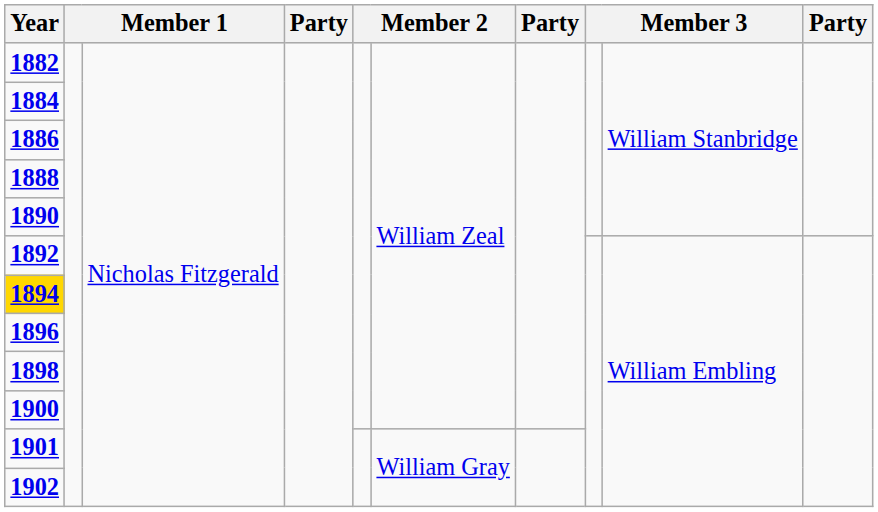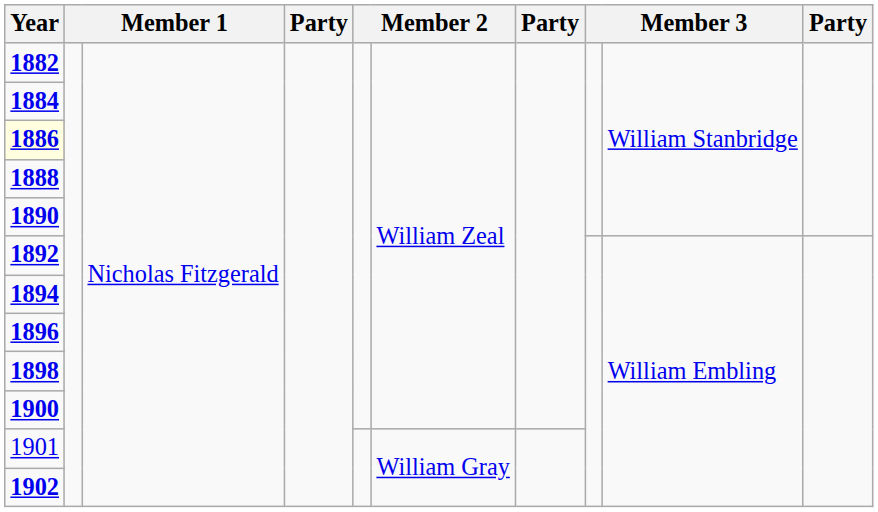1886 | Year: no background -> lightyellow background
1894 | Year: gold background -> no background
1901 | Year: bold -> normal
